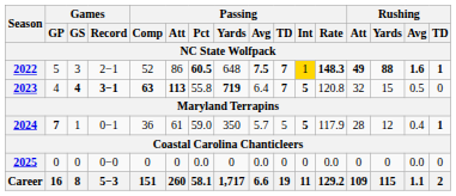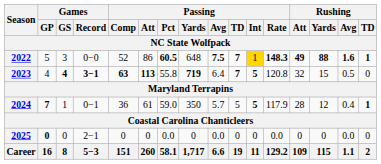2022 | Games / Record / NC State Wolfpack: 2−1 -> 0−0
2025 | Games / GP / NC State Wolfpack: normal -> bold
2025 | Games / Record / NC State Wolfpack: 0−0 -> 2−1
